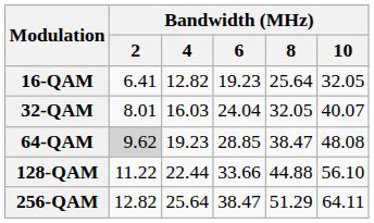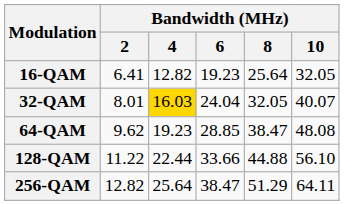32-QAM | Bandwidth (MHz) / 4: no background -> gold background
64-QAM | Bandwidth (MHz) / 2: lightgrey background -> no background
